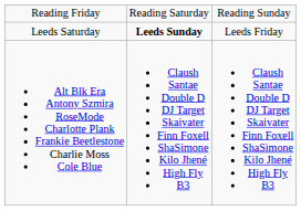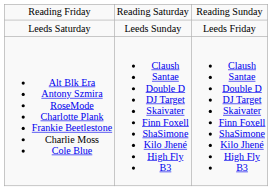Leeds Saturday | column 2: bold -> normal
